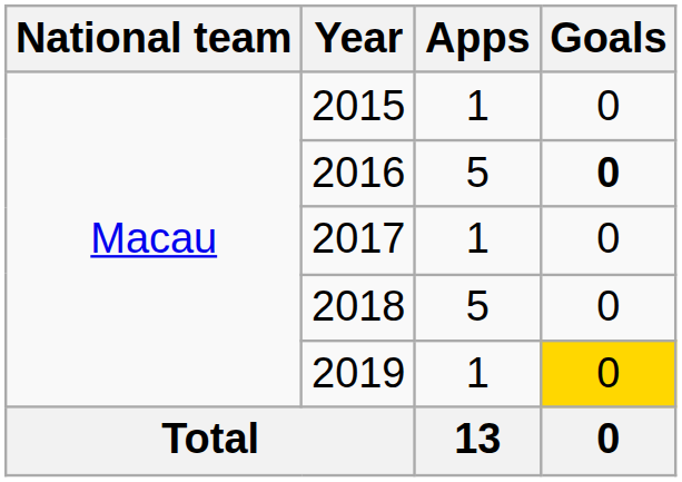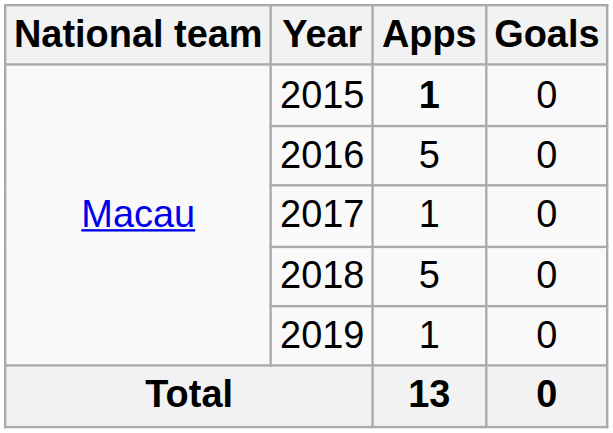2015 | Apps: normal -> bold
2016 | Goals: bold -> normal
2019 | Goals: gold background -> no background
